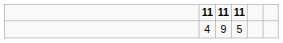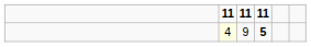row 2 | column 2: no background -> lightyellow background
row 2 | column 4: normal -> bold
